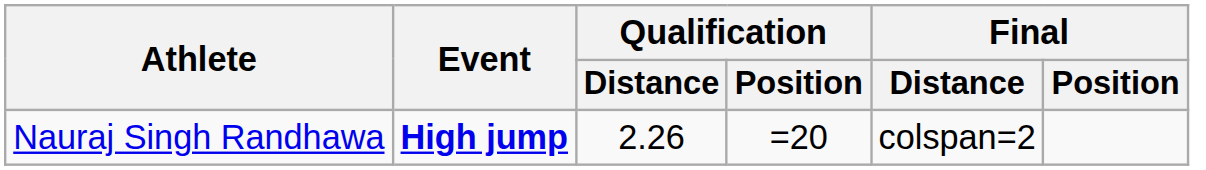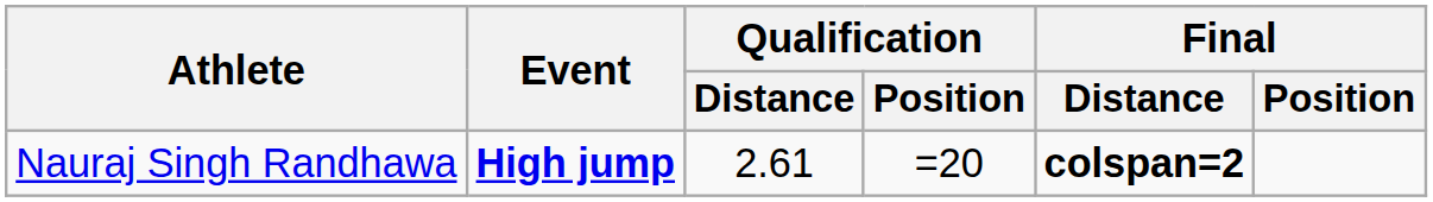Nauraj Singh Randhawa | Qualification / Distance: 2.26 -> 2.61
Nauraj Singh Randhawa | Final / Distance: normal -> bold
